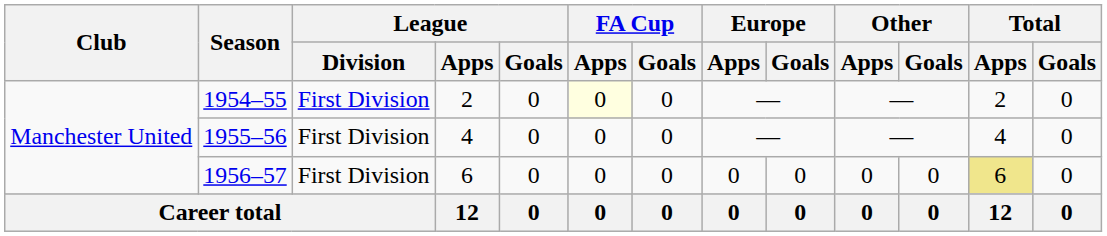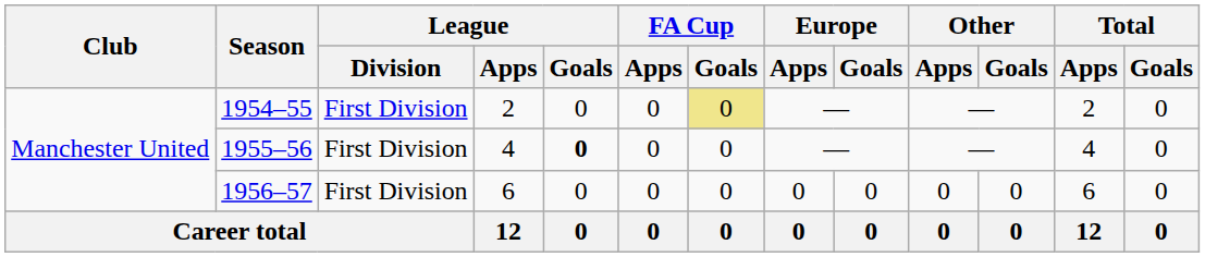1954–55 | FA Cup / Apps: lightyellow background -> no background
1954–55 | FA Cup / Goals: no background -> khaki background
1955–56 | League / Goals: normal -> bold
1956–57 | Total / Apps: khaki background -> no background
